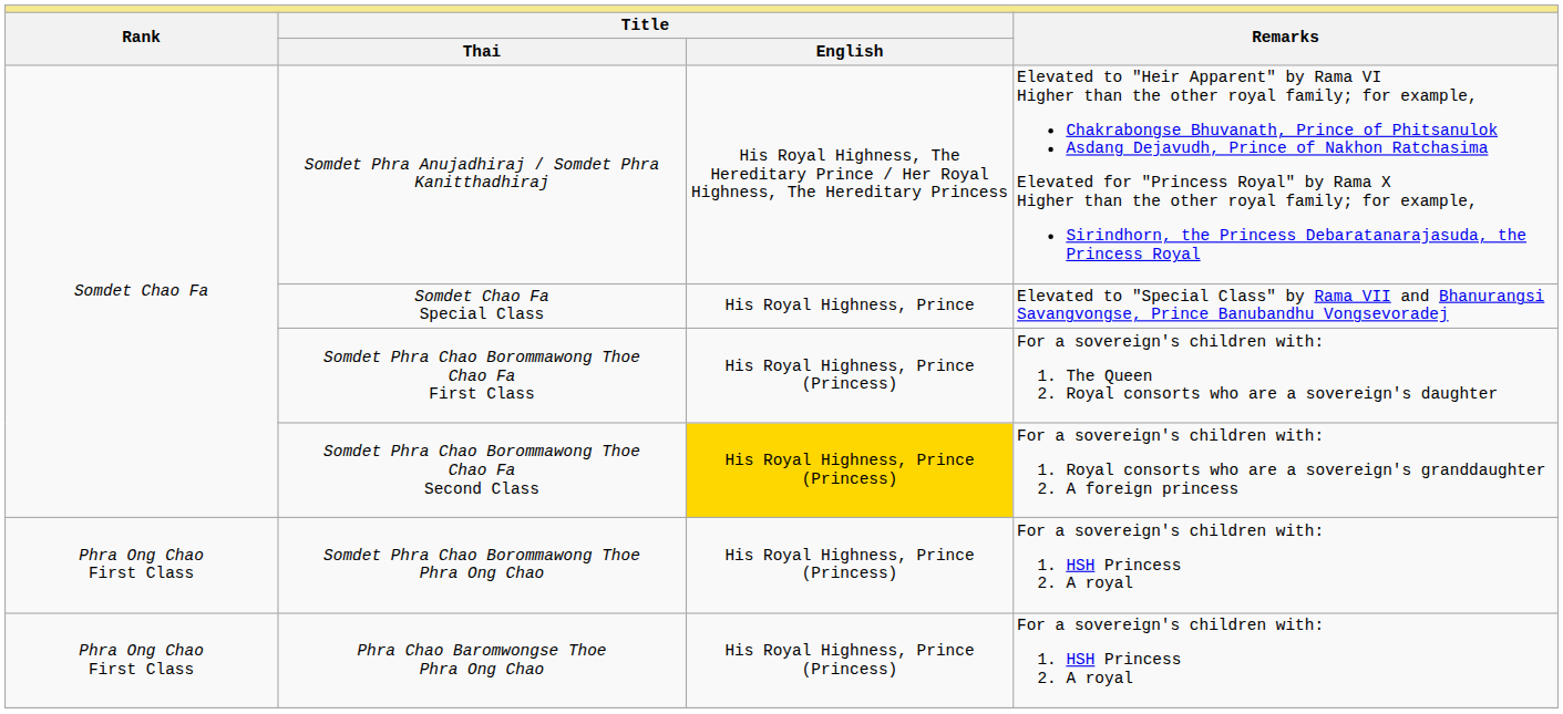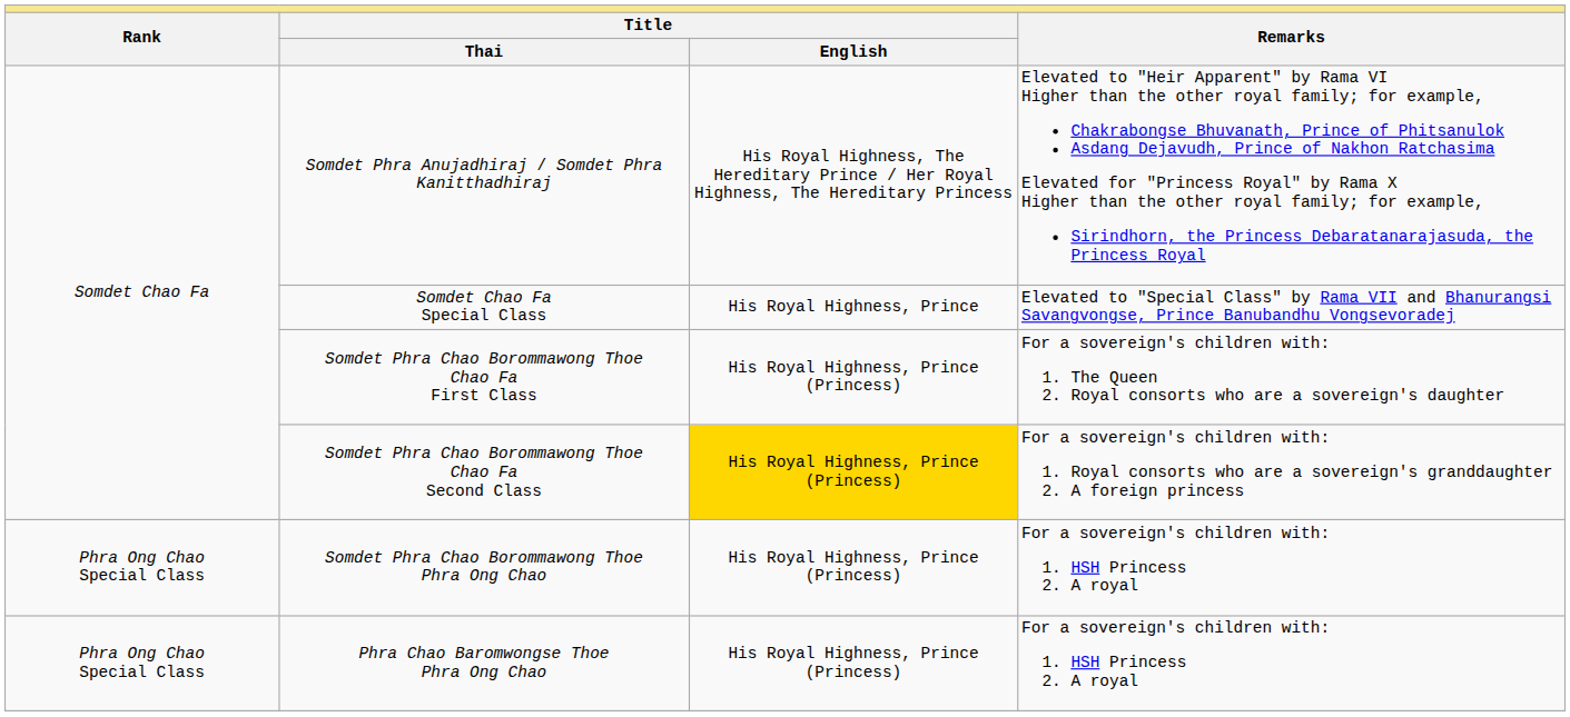Somdet Phra Chao Borommawong Thoe Phra Ong Chao | column 1: Phra Ong Chao First Class -> Phra Ong Chao Special Class
Phra Chao Baromwongse Thoe Phra Ong Chao | column 1: Phra Ong Chao First Class -> Phra Ong Chao Special Class
